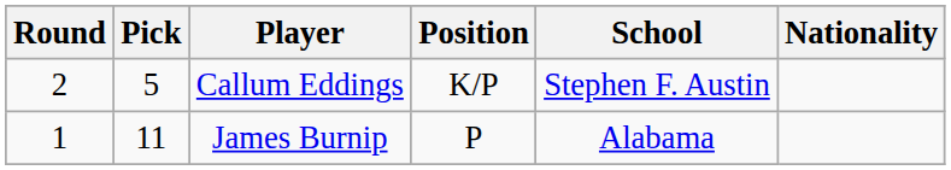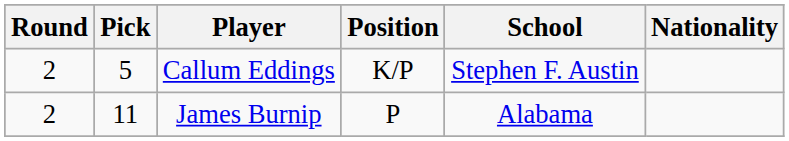James Burnip | Round: 1 -> 2
